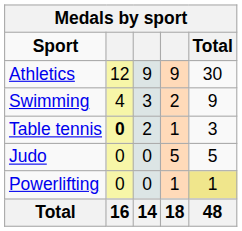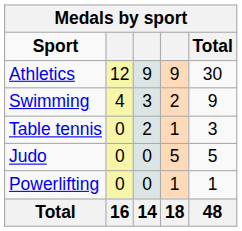Table tennis | column 2: bold -> normal
Powerlifting | Total: khaki background -> no background
